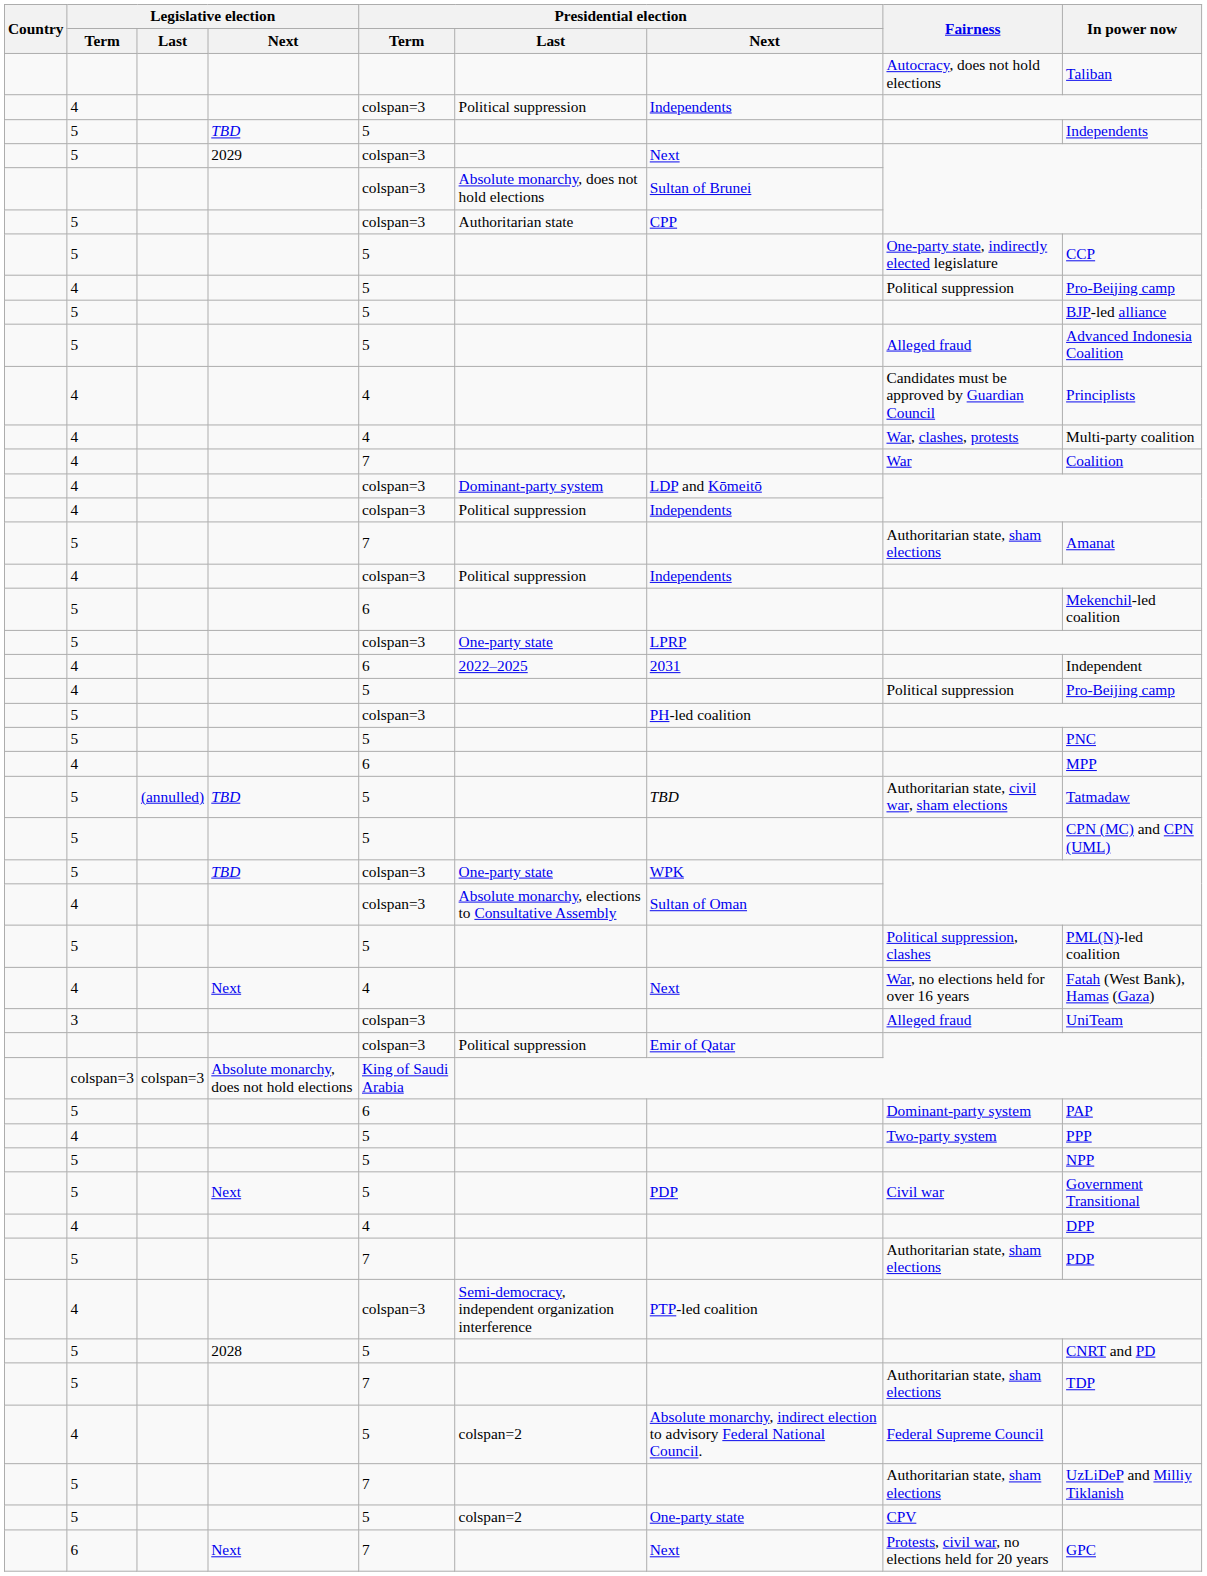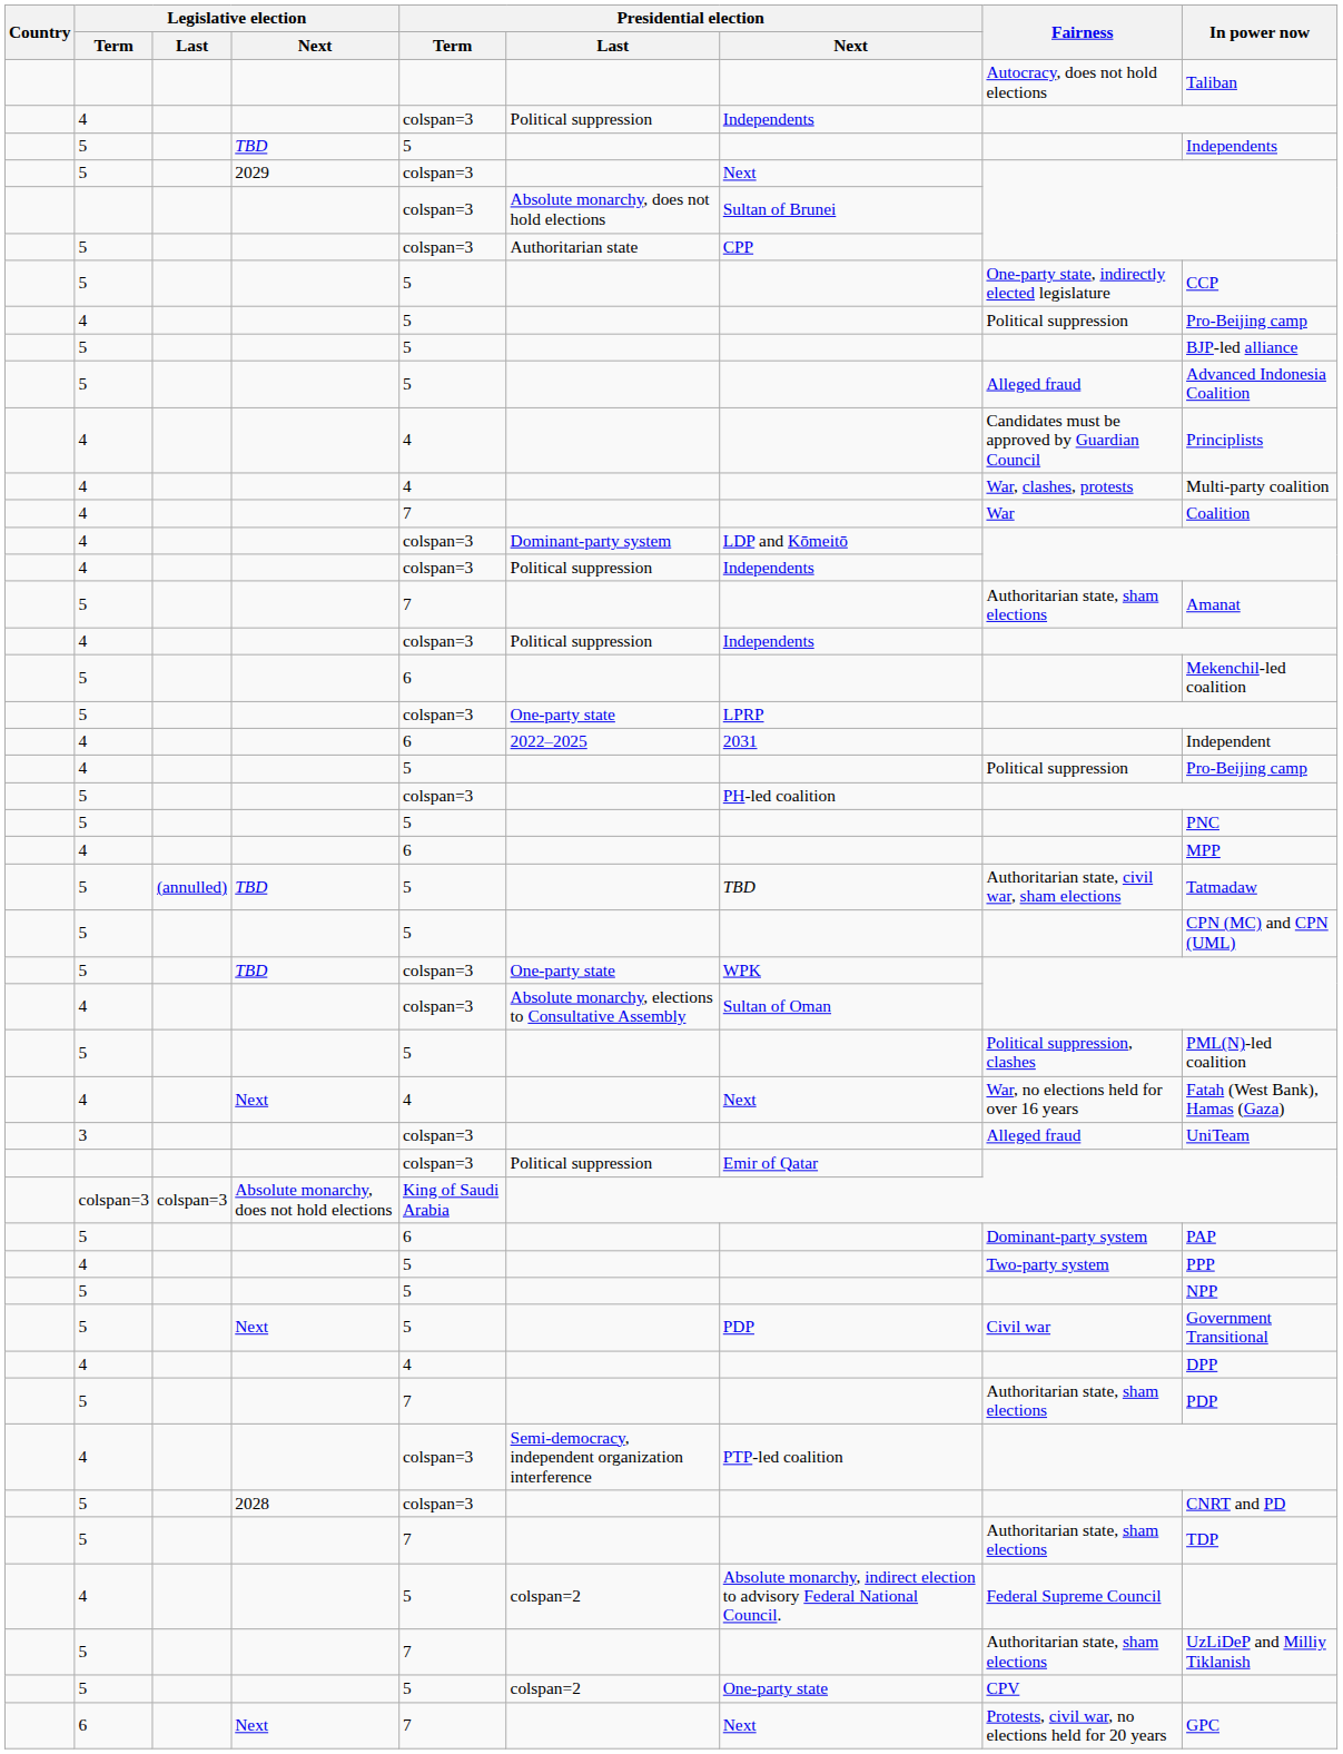5 / 2028 | Presidential election / Term: 5 -> colspan=3
